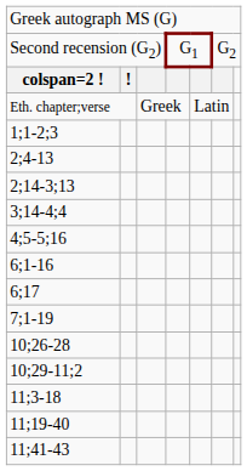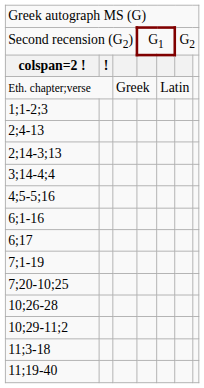+ row: 7;20-10;25
- row: 11;41-43
